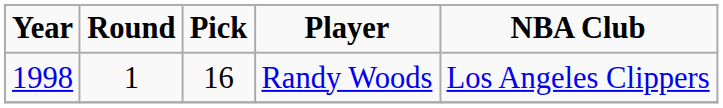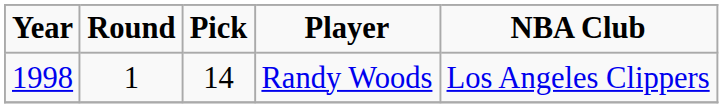Randy Woods | Pick: 16 -> 14
